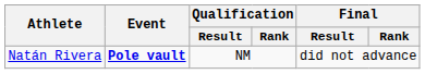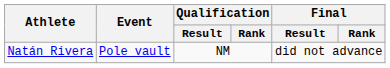Natán Rivera | Event: bold -> normal
